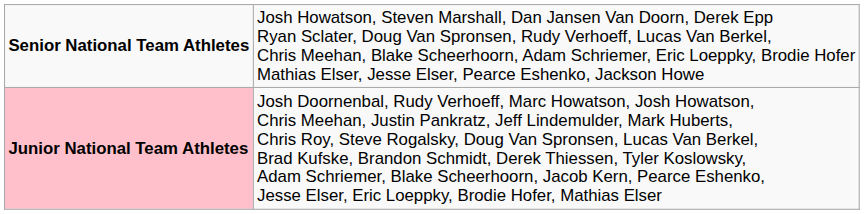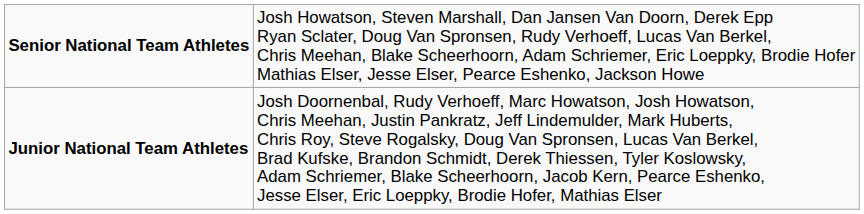Junior National Team Athletes | column 1: pink background -> no background
